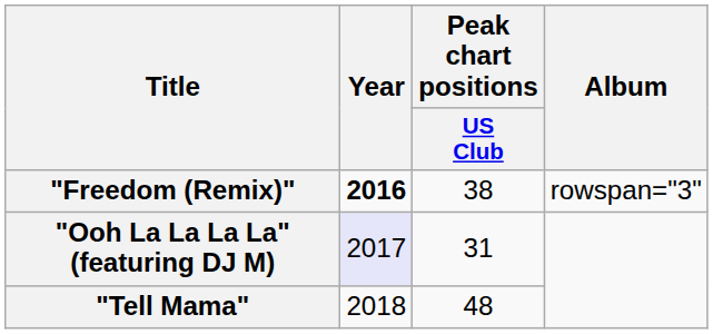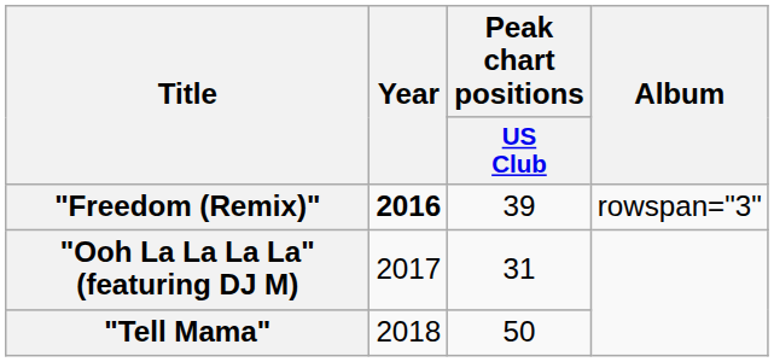"Freedom (Remix)" | Peak chart positions / US Club: 38 -> 39
"Ooh La La La La" (featuring DJ M) | Year: lavender background -> no background
"Tell Mama" | Peak chart positions / US Club: 48 -> 50
